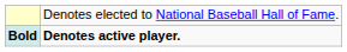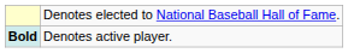Bold | column 2: bold -> normal
